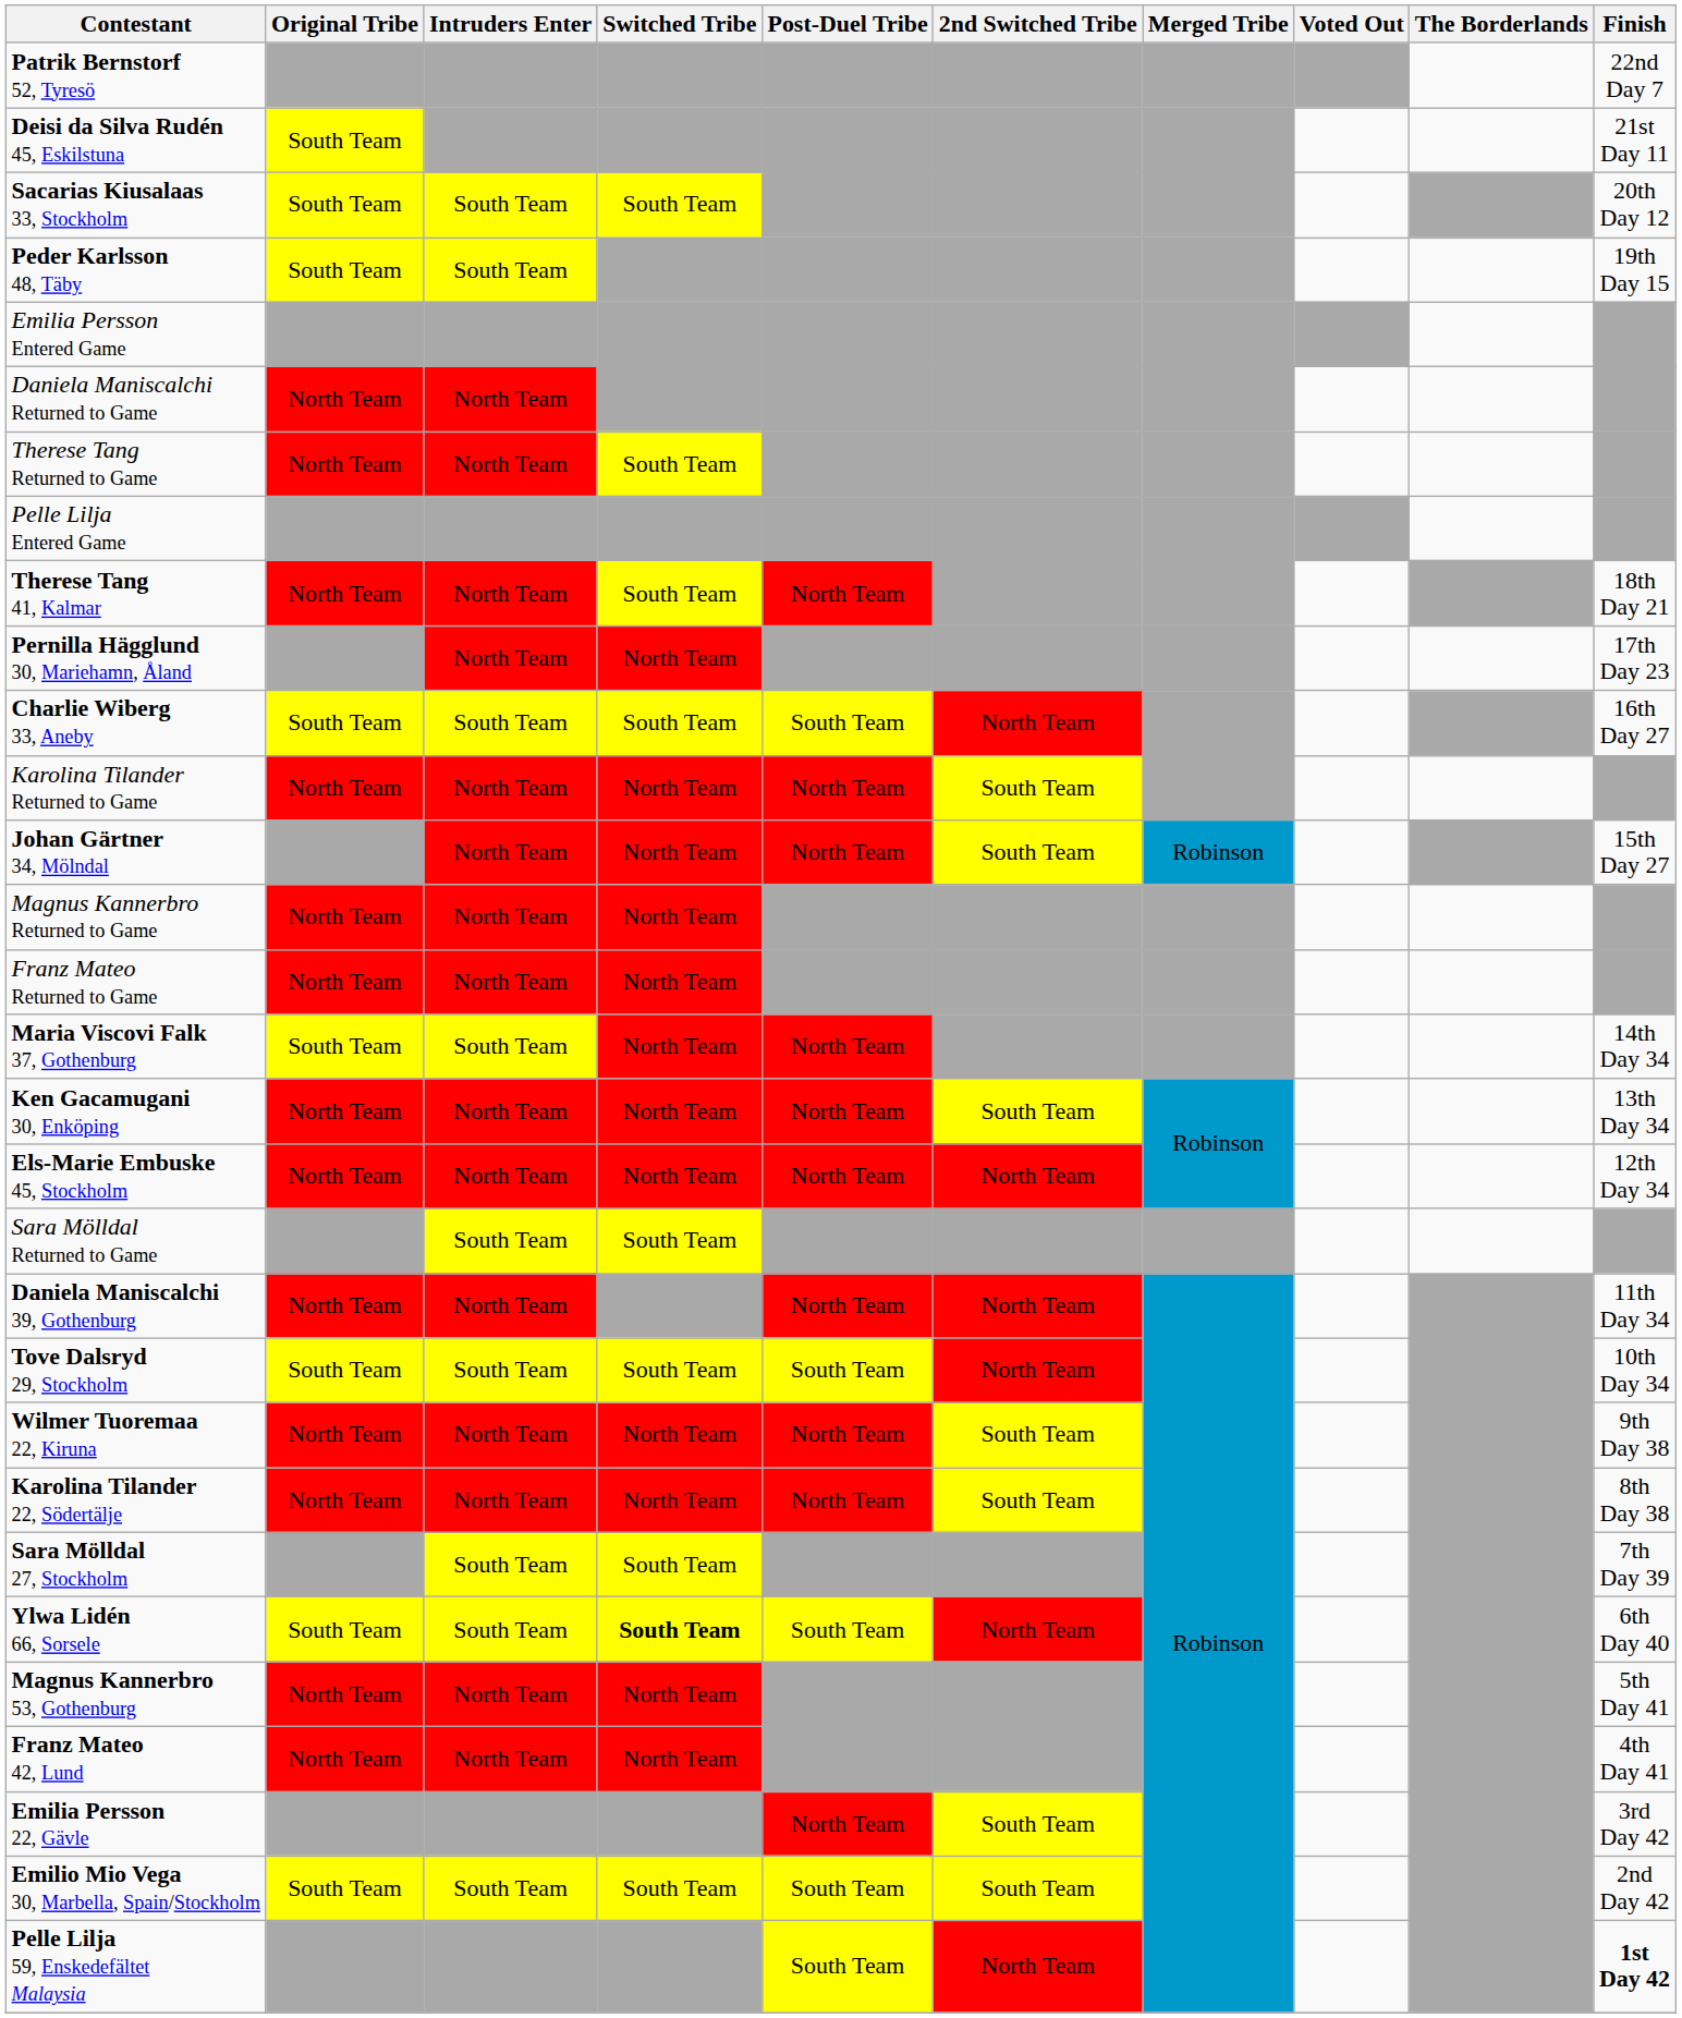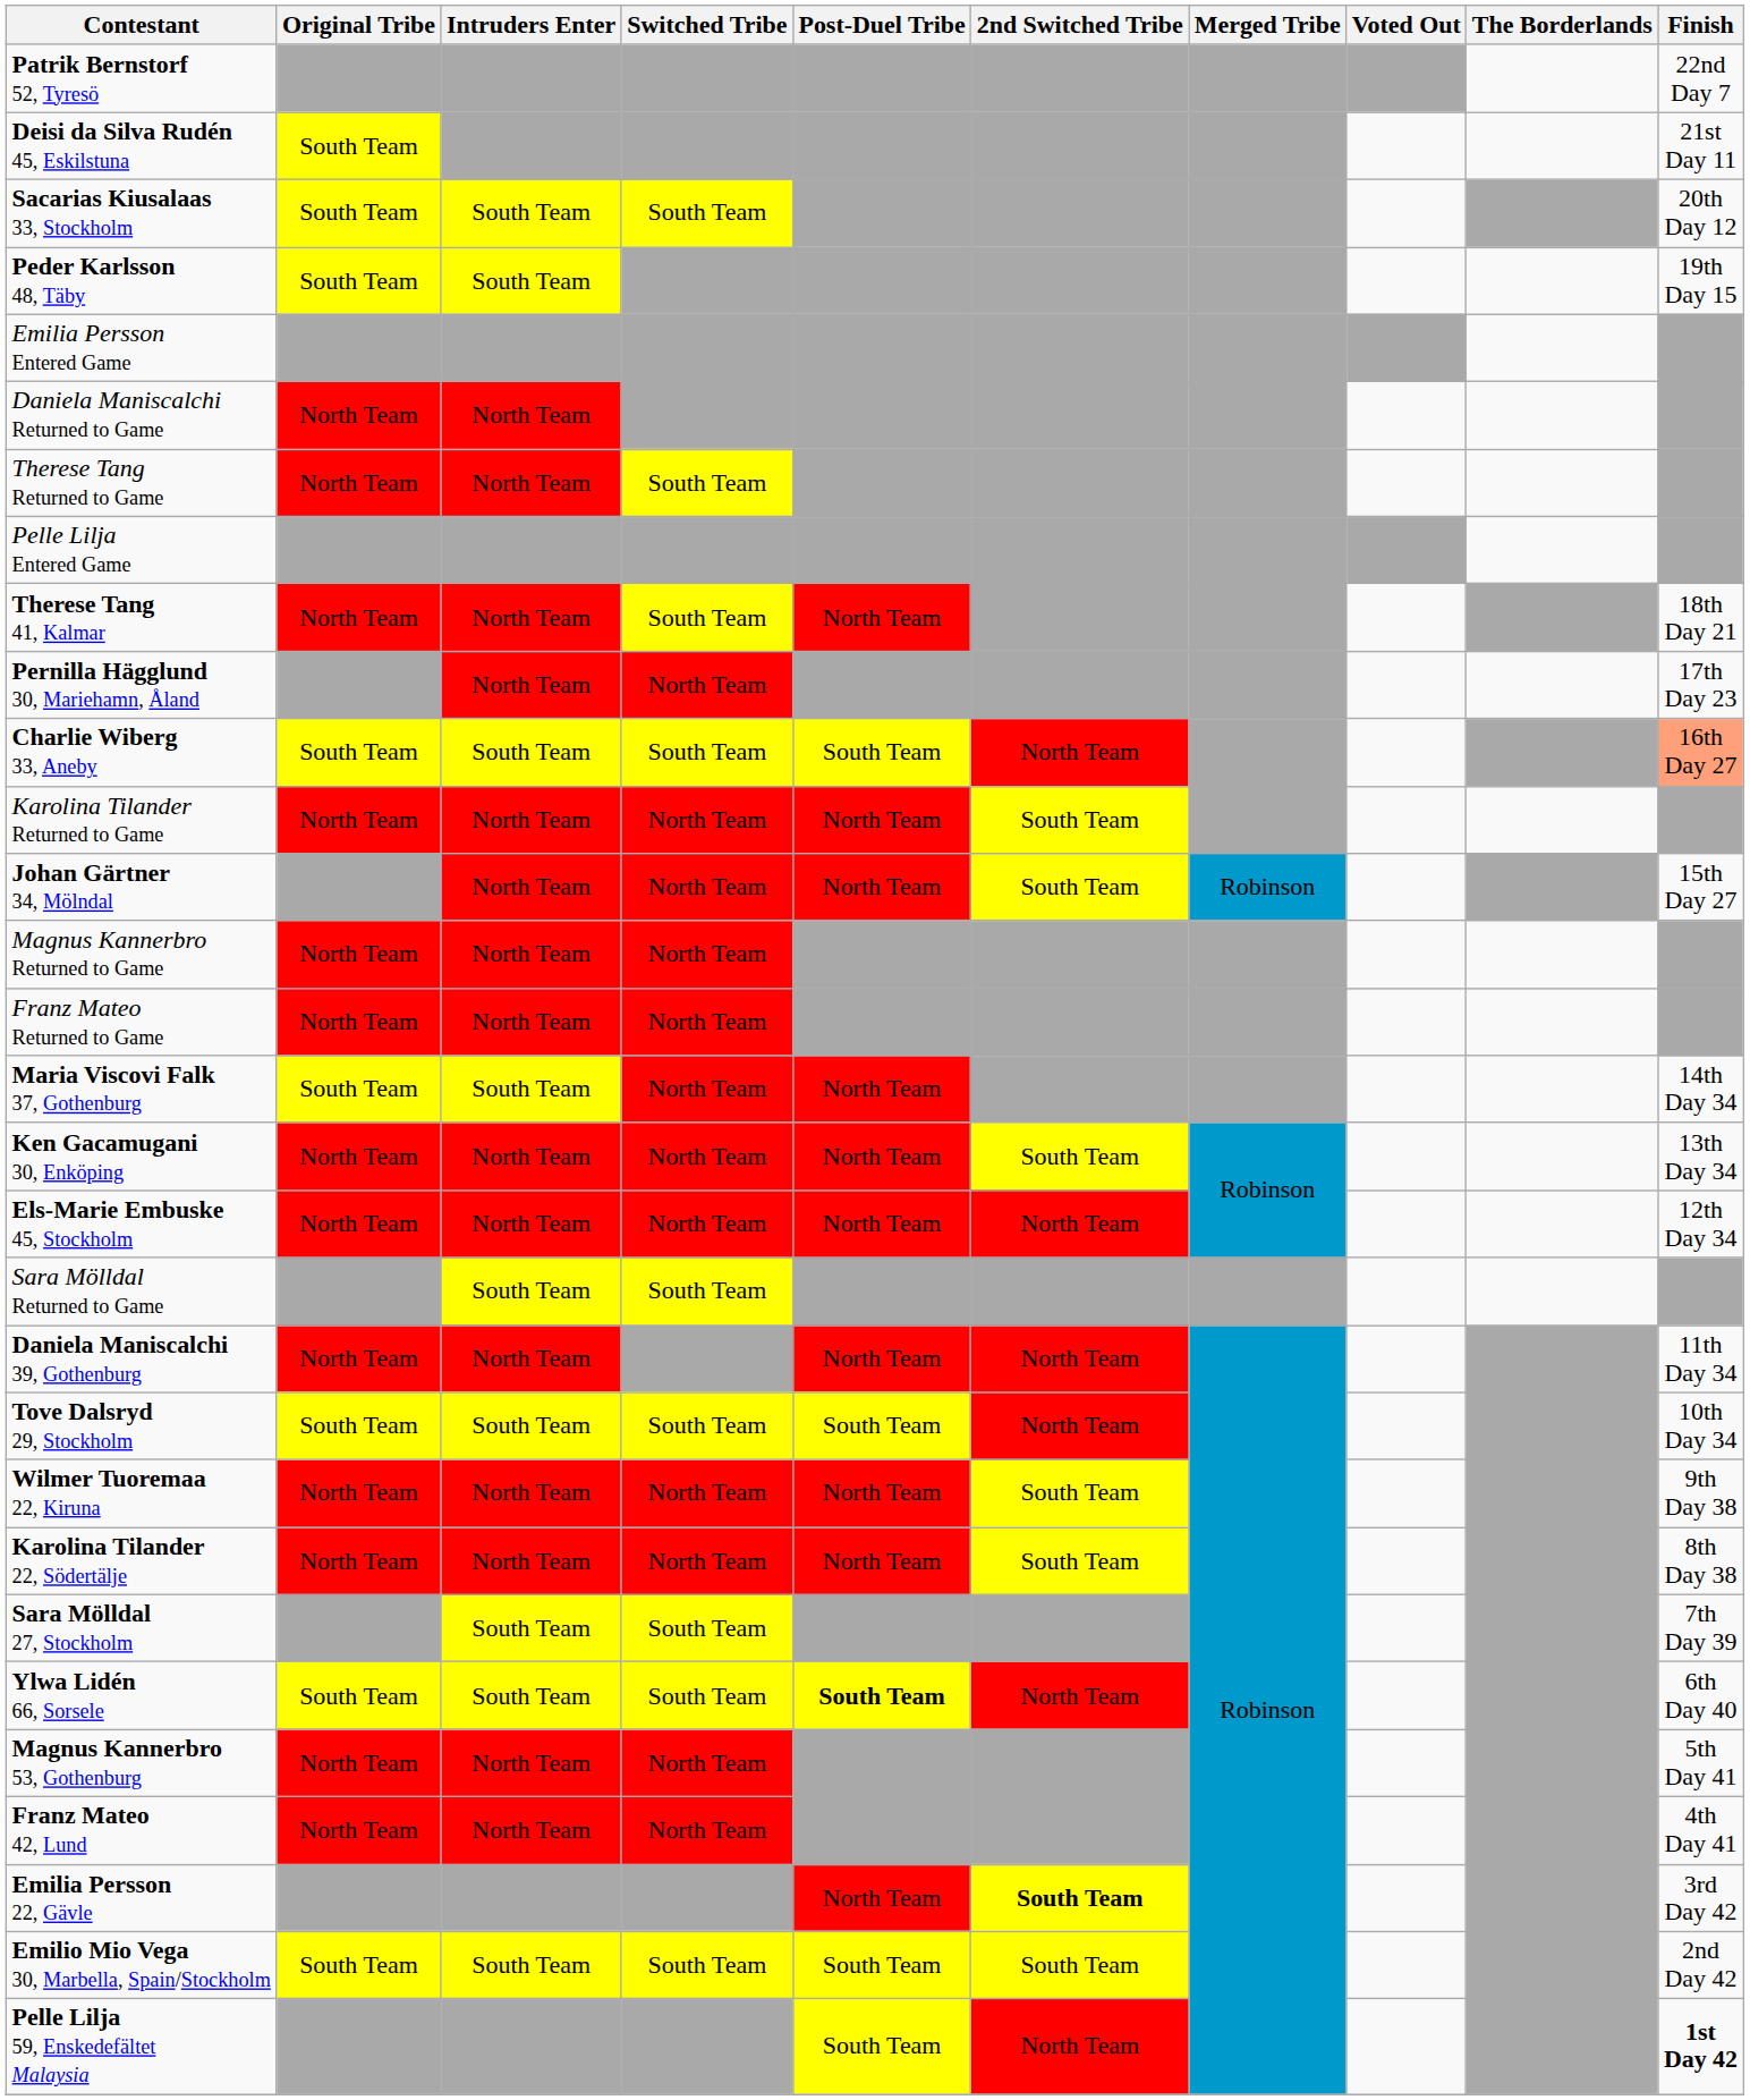Charlie Wiberg 33, Aneby | Finish: no background -> lightsalmon background
Ylwa Lidén 66, Sorsele | Switched Tribe: bold -> normal
Ylwa Lidén 66, Sorsele | Post-Duel Tribe: normal -> bold
Emilia Persson 22, Gävle | 2nd Switched Tribe: normal -> bold
